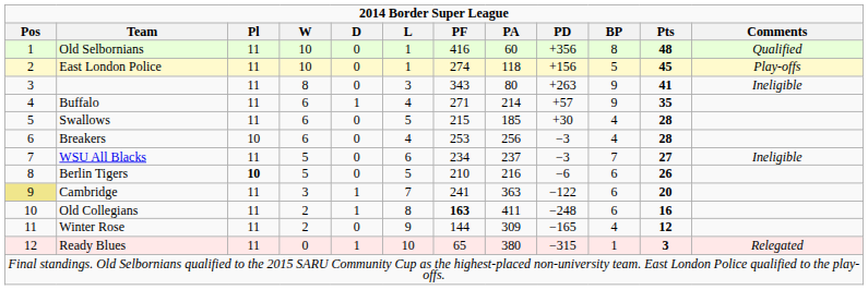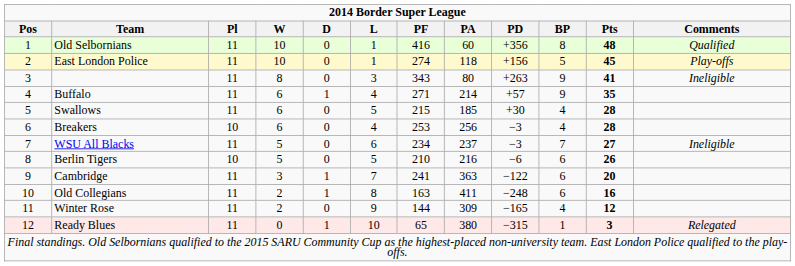Berlin Tigers | Pl: bold -> normal
Cambridge | Pos: khaki background -> no background
Old Collegians | PF: bold -> normal
